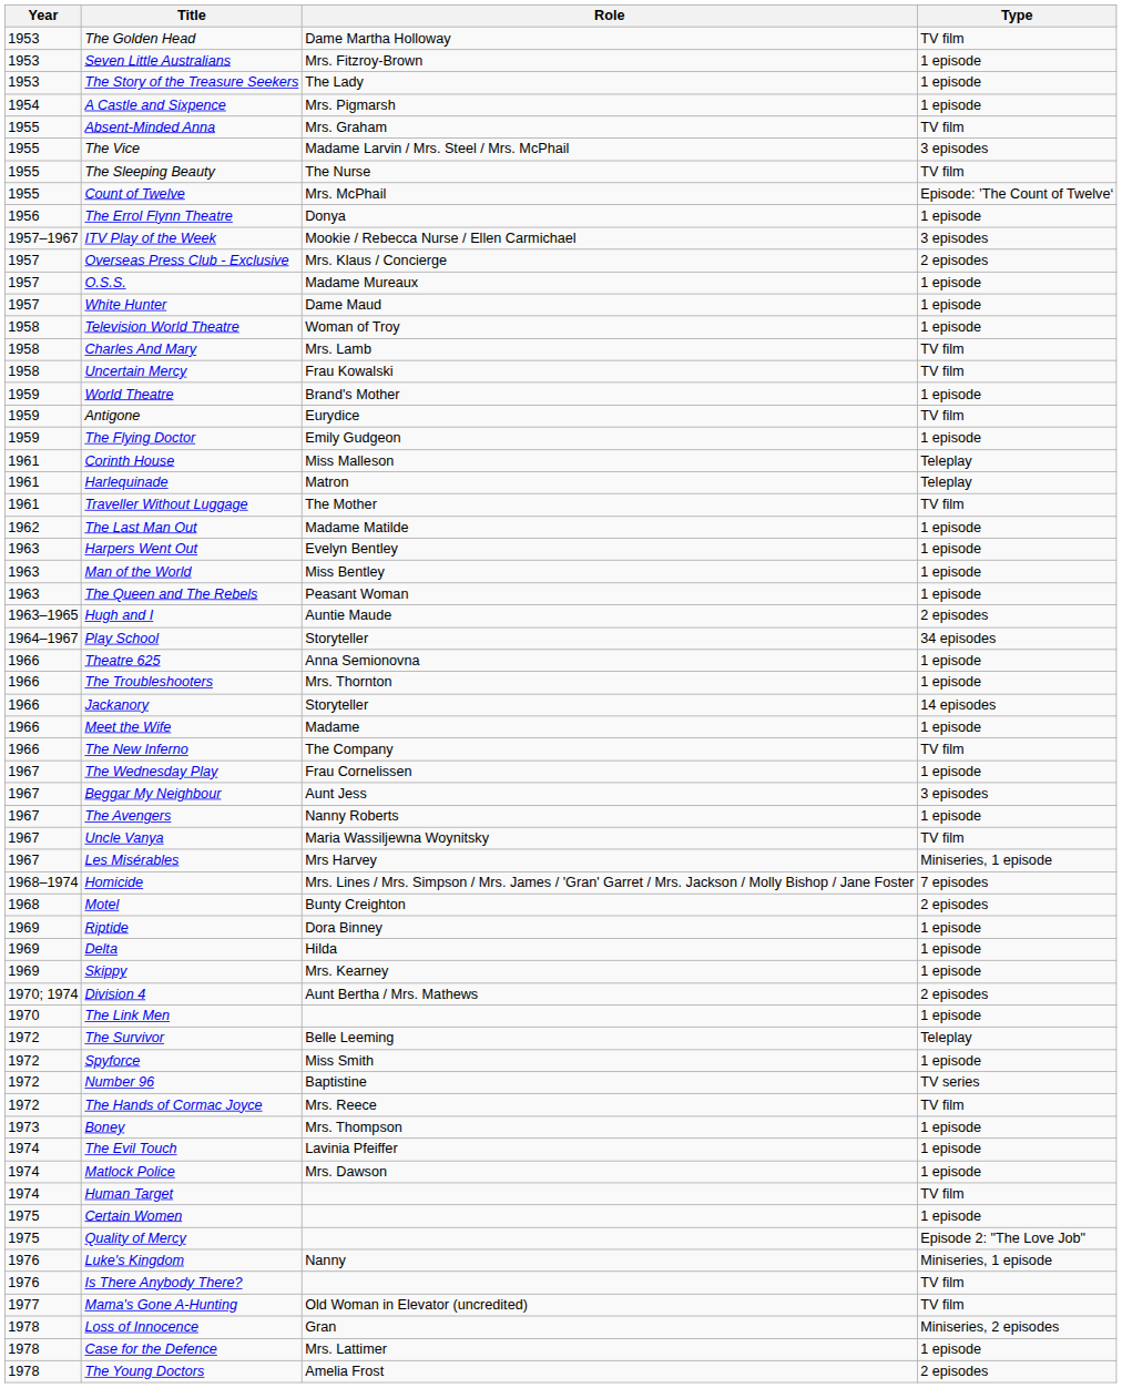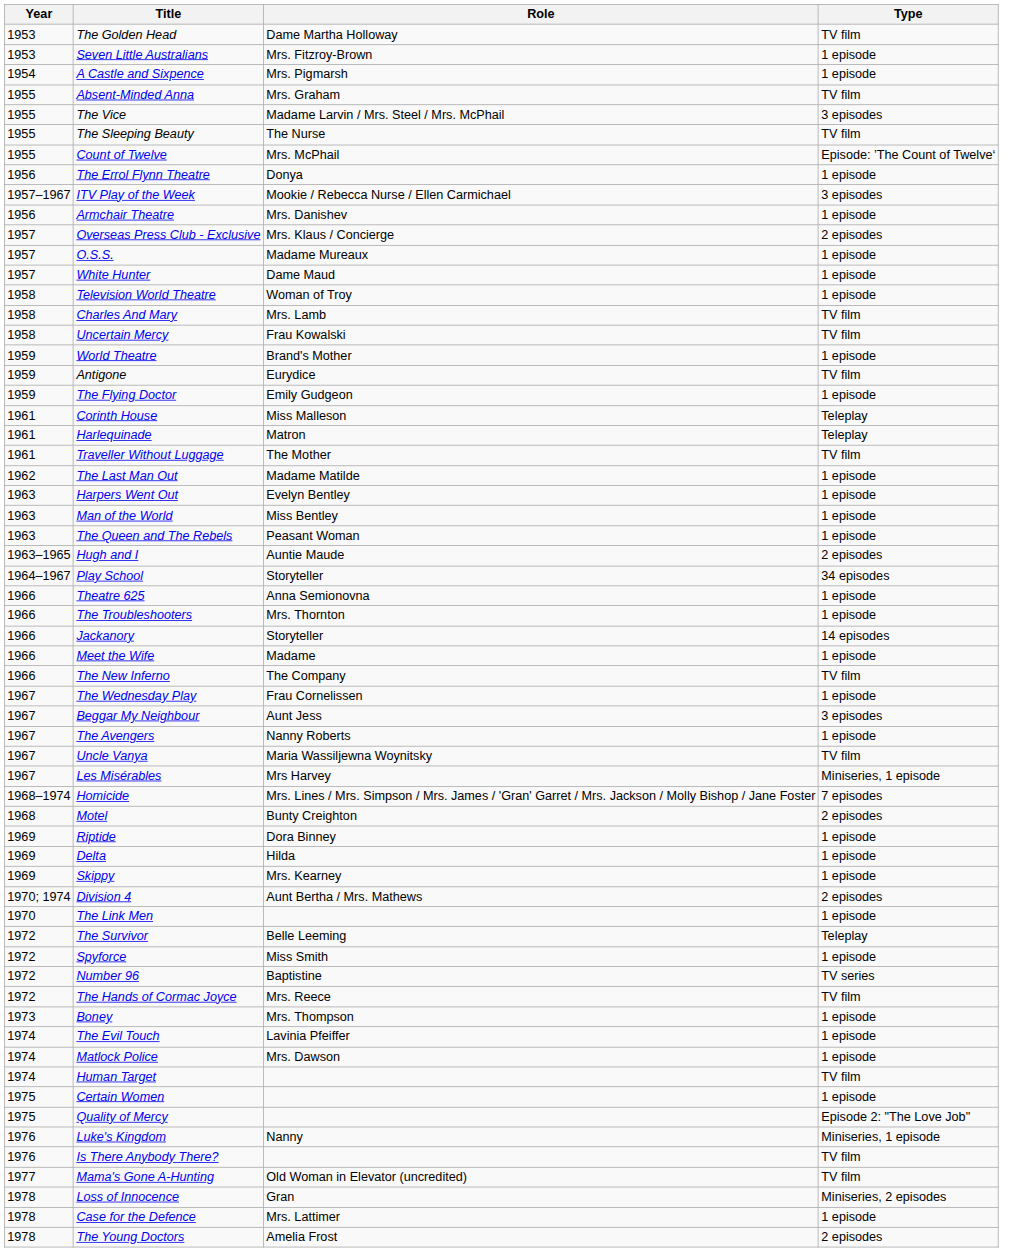- row: 1953 | The Story of the Treasure Seekers | The Lady | 1 episode
+ row: 1956 | Armchair Theatre | Mrs. Danishev | 1 episode
